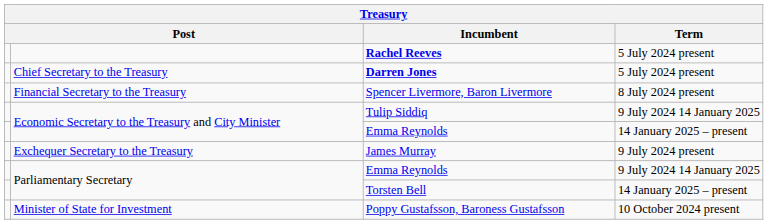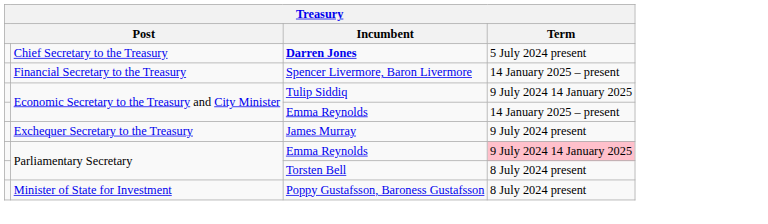- row: Rachel Reeves | 5 July 2024 present
Spencer Livermore, Baron Livermore | Term: 8 July 2024 present -> 14 January 2025 – present
Parliamentary Secretary / Emma Reynolds | Term: no background -> pink background
Torsten Bell | Term: 14 January 2025 – present -> 8 July 2024 present
Poppy Gustafsson, Baroness Gustafsson | Term: 10 October 2024 present -> 8 July 2024 present
